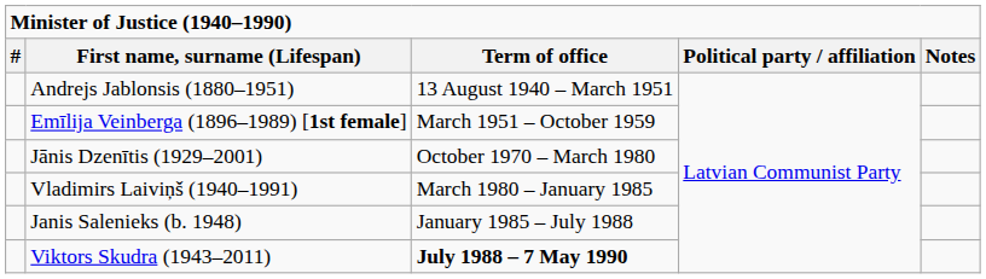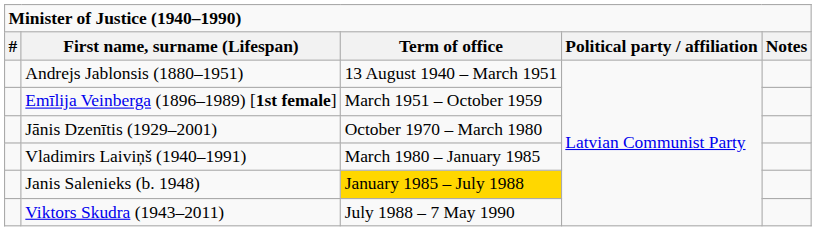Janis Salenieks (b. 1948) | Term of office: no background -> gold background
Viktors Skudra (1943–2011) | Term of office: bold -> normal
